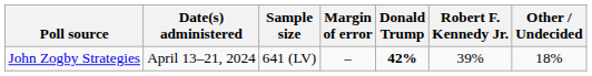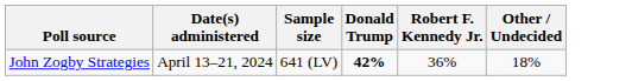- column: Margin of error | –
John Zogby Strategies | Robert F. Kennedy Jr.: 39% -> 36%
